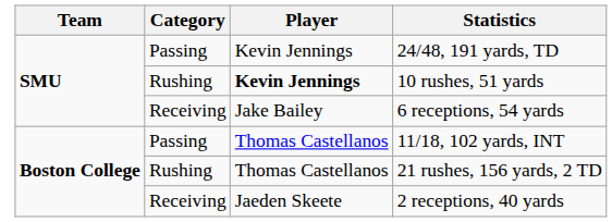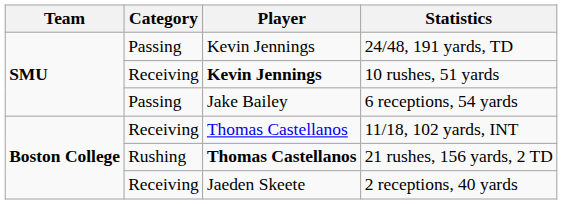10 rushes, 51 yards | Category: Rushing -> Receiving
6 receptions, 54 yards | Category: Receiving -> Passing
11/18, 102 yards, INT | Category: Passing -> Receiving
21 rushes, 156 yards, 2 TD | Player: normal -> bold
